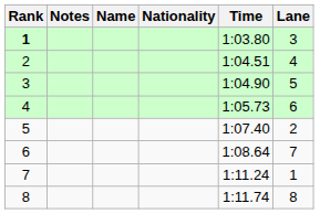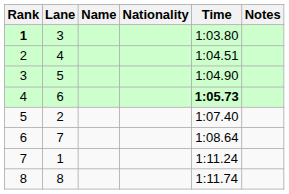columns swapped: Lane <-> Notes
row 5 | Time: normal -> bold
